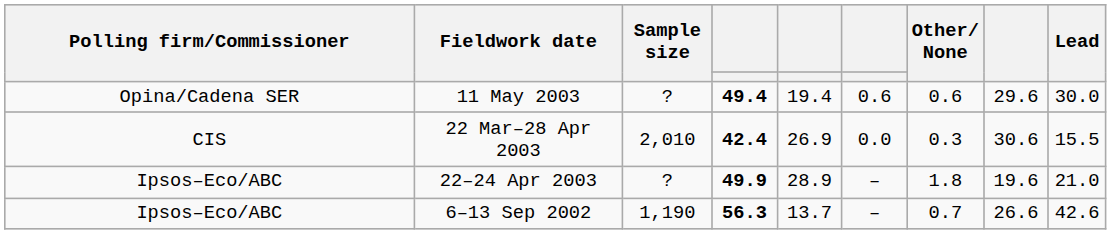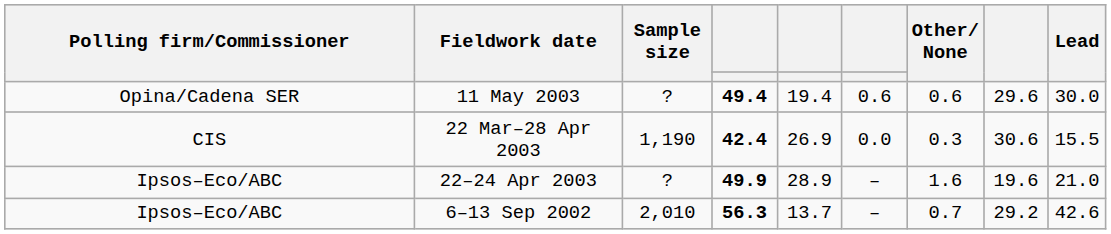22 Mar–28 Apr 2003 | Sample size: 2,010 -> 1,190
22–24 Apr 2003 | Other/ None: 1.8 -> 1.6
6–13 Sep 2002 | Sample size: 1,190 -> 2,010
6–13 Sep 2002 | column 8: 26.6 -> 29.2
